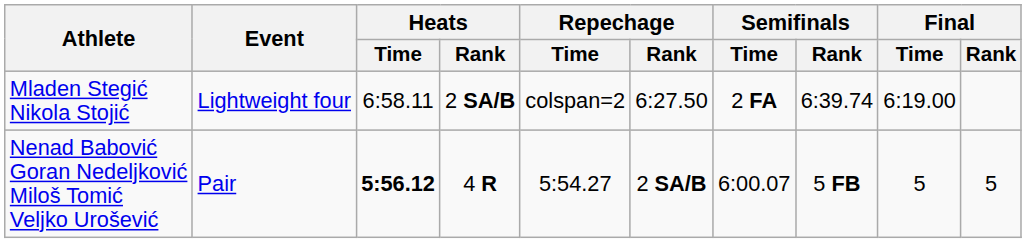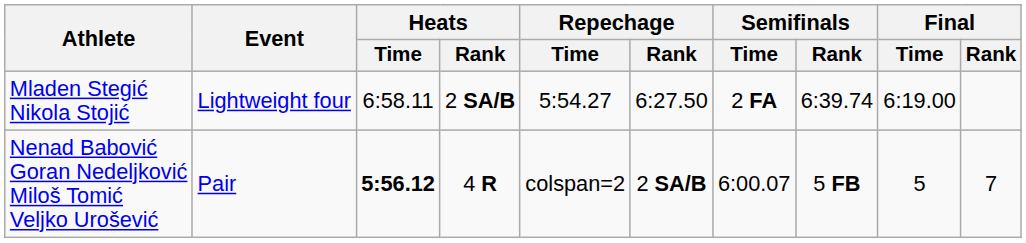Mladen Stegić Nikola Stojić | Repechage / Time: colspan=2 -> 5:54.27
Nenad Babović Goran Nedeljković Miloš Tomić Veljko Urošević | Repechage / Time: 5:54.27 -> colspan=2
Nenad Babović Goran Nedeljković Miloš Tomić Veljko Urošević | Final / Rank: 5 -> 7
